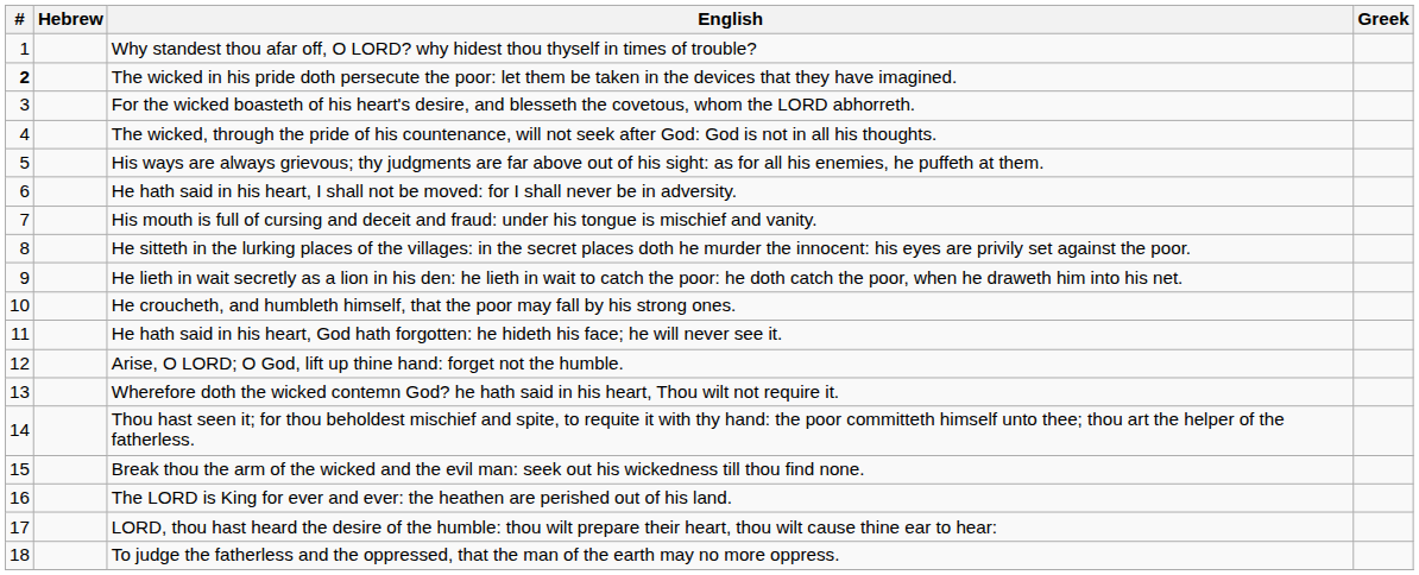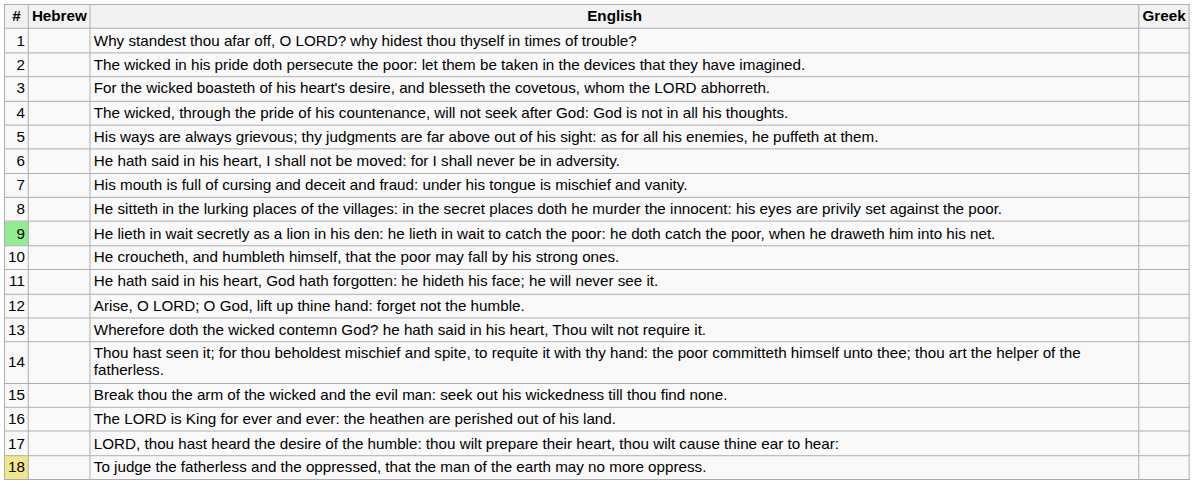row 3 | #: bold -> normal
row 10 | #: no background -> lightgreen background
row 19 | #: no background -> khaki background
